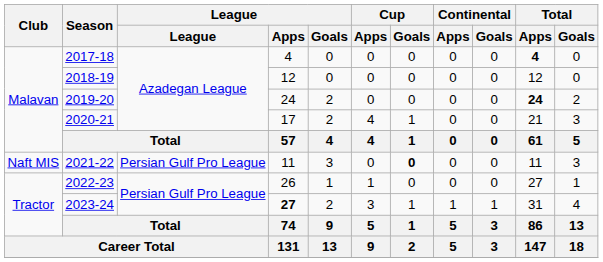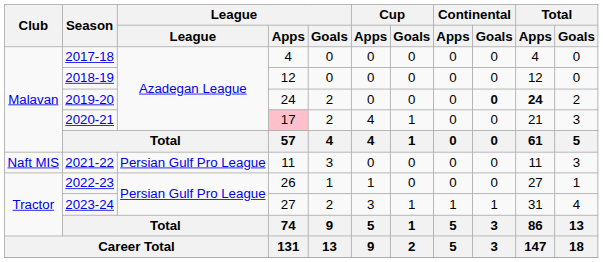2017-18 | Total / Apps: bold -> normal
2019-20 | Continental / Goals: normal -> bold
2020-21 | League / Apps: no background -> pink background
2021-22 | Cup / Goals: bold -> normal
2023-24 | League / Apps: bold -> normal
